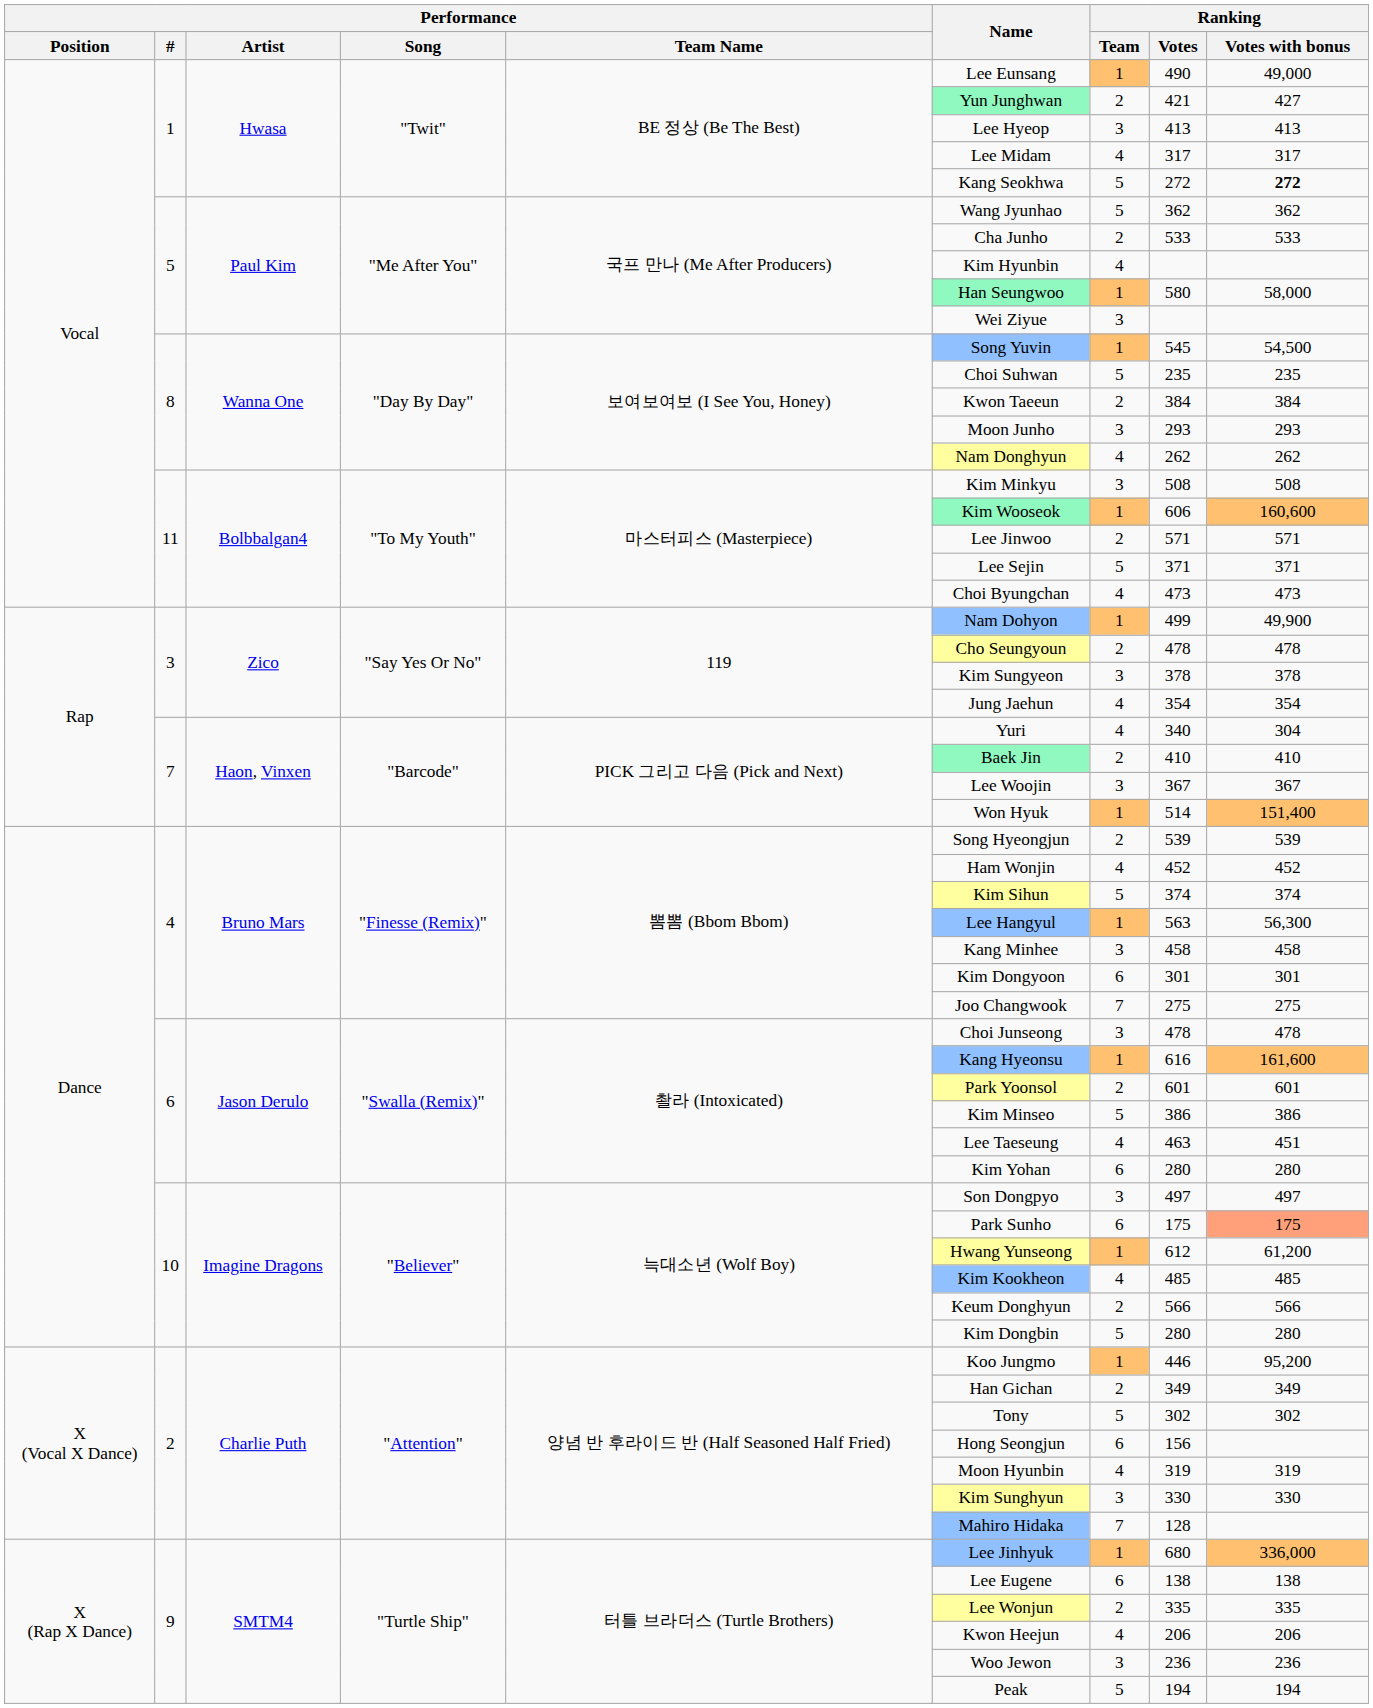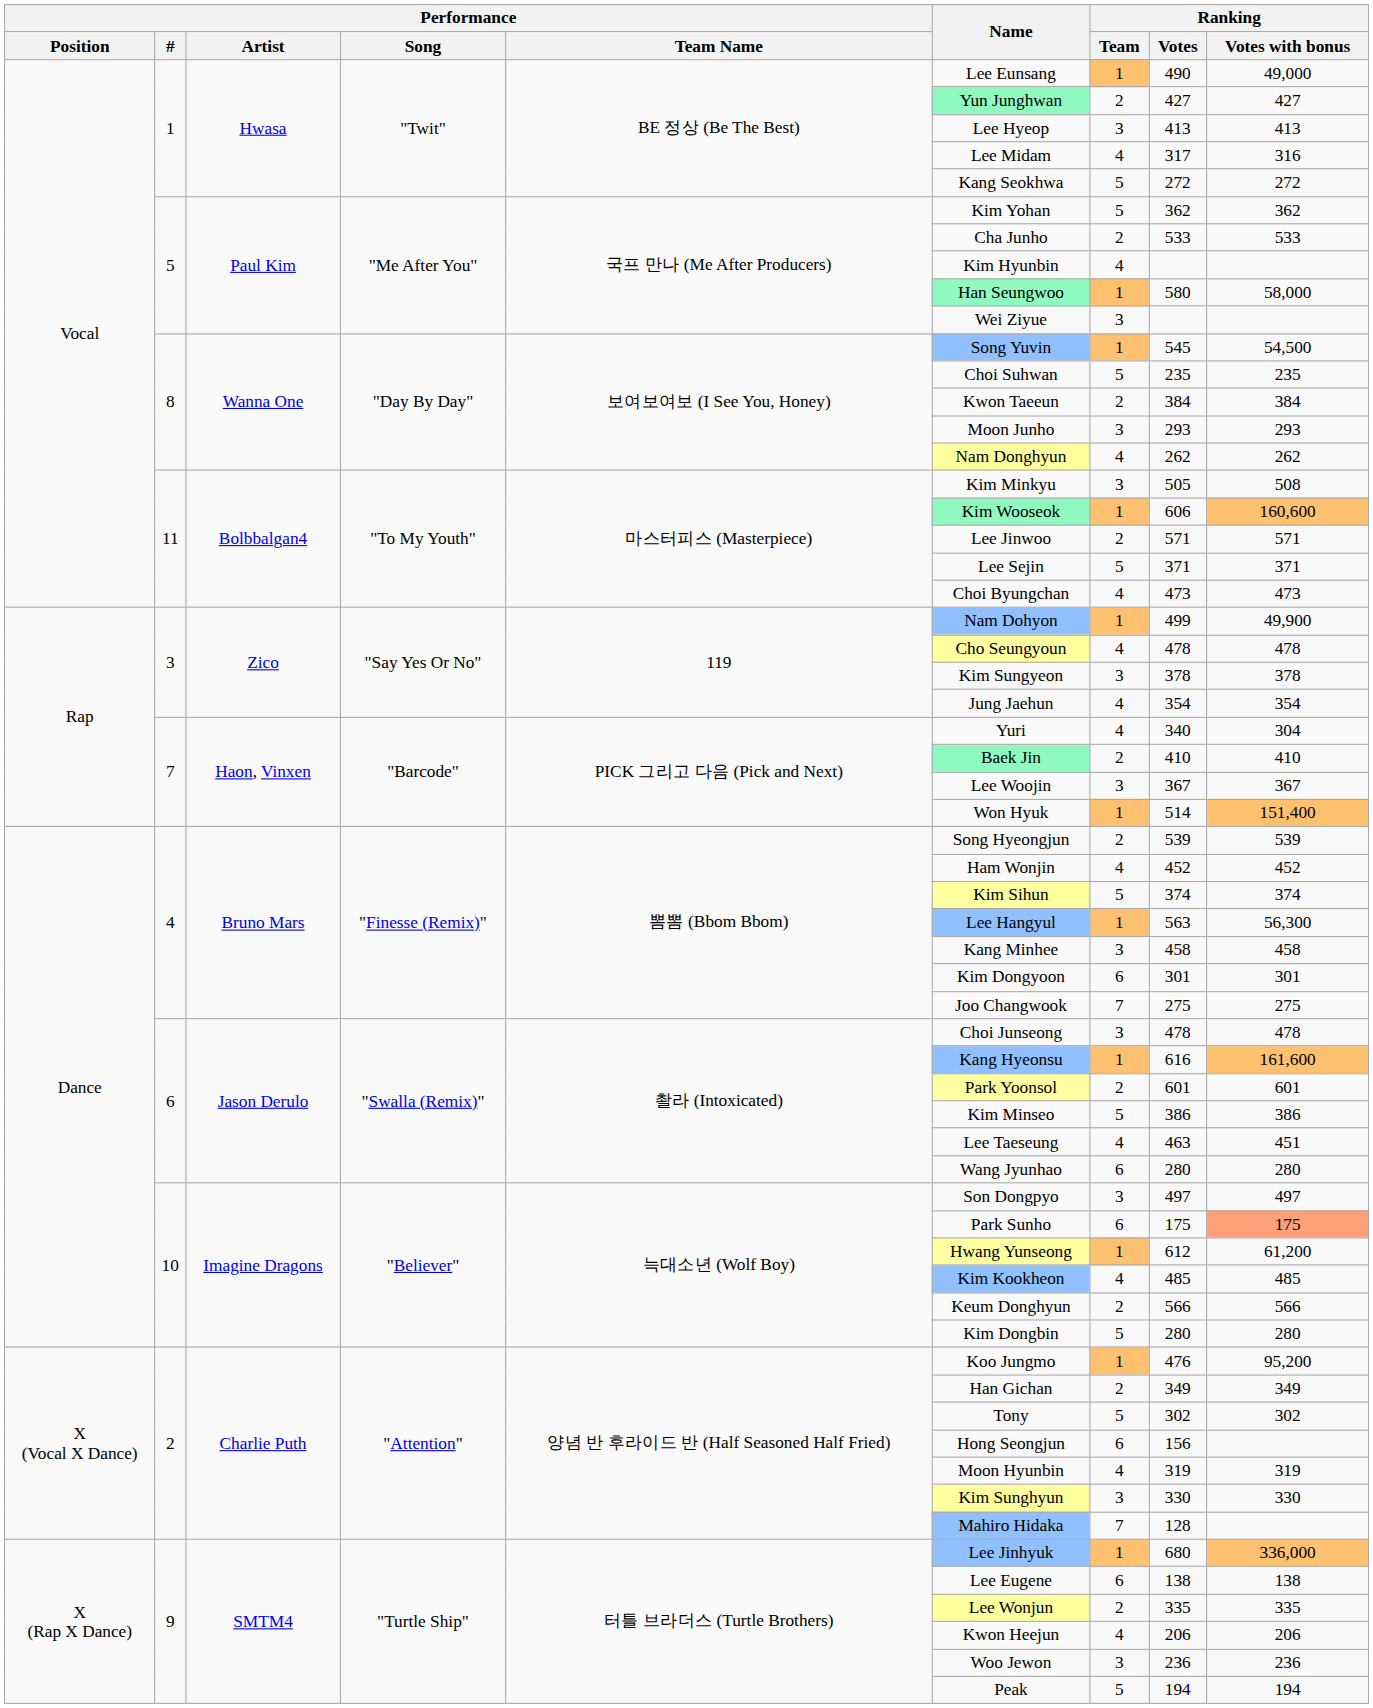row 4 | Ranking / Votes: 421 -> 427
row 6 | Ranking / Votes with bonus: 317 -> 316
row 7 | Ranking / Votes with bonus: bold -> normal
row 8 | Name: Wang Jyunhao -> Kim Yohan
row 18 | Ranking / Votes: 508 -> 505
row 24 | Ranking / Team: 2 -> 4
row 43 | Name: Kim Yohan -> Wang Jyunhao
row 50 | Ranking / Votes: 446 -> 476
